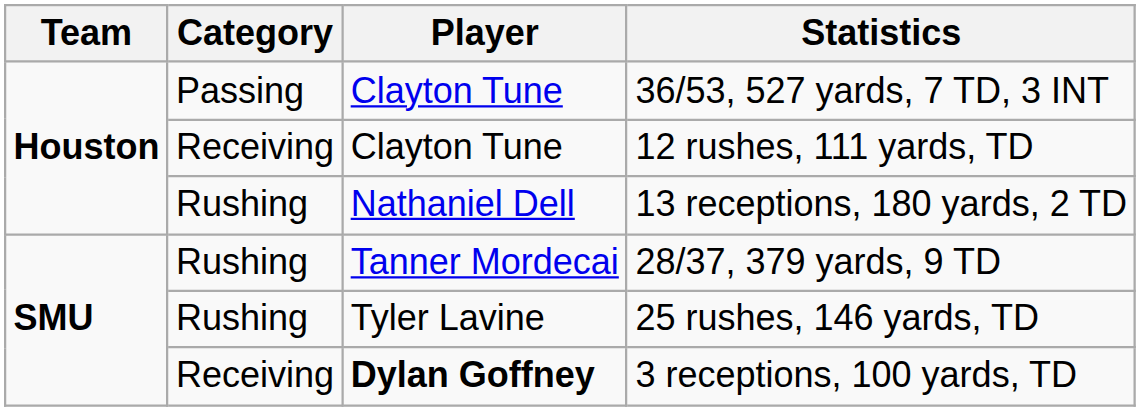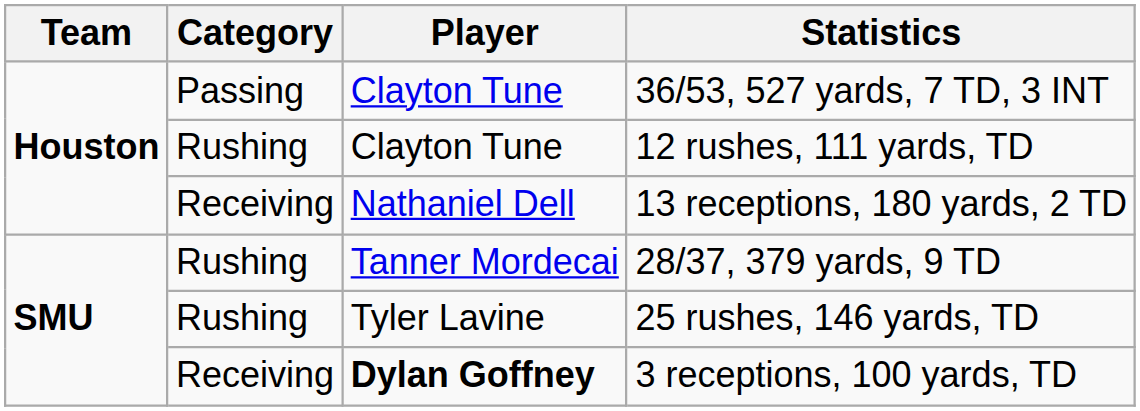12 rushes, 111 yards, TD | Category: Receiving -> Rushing
13 receptions, 180 yards, 2 TD | Category: Rushing -> Receiving
